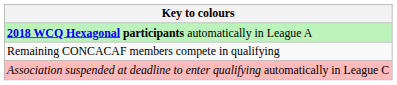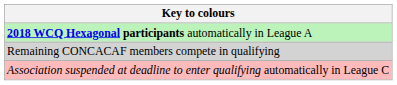row 3 | column 1: no background -> lightgrey background
